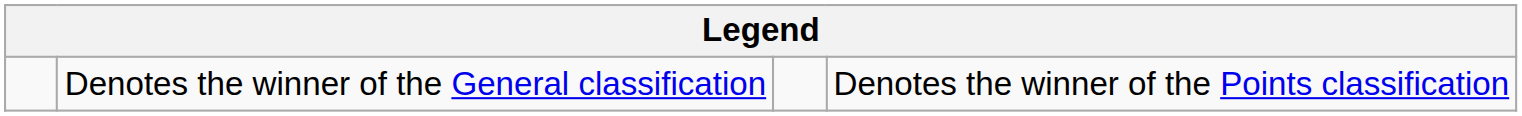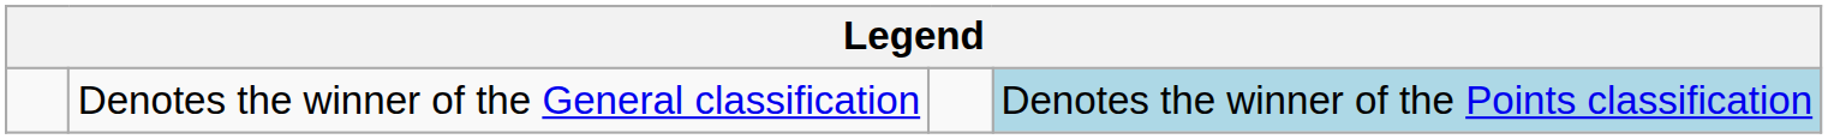Denotes the winner of the General classification | column 4: no background -> lightblue background
